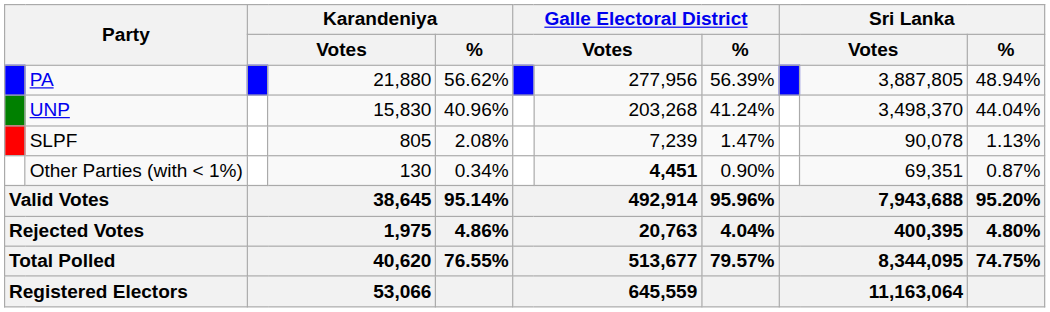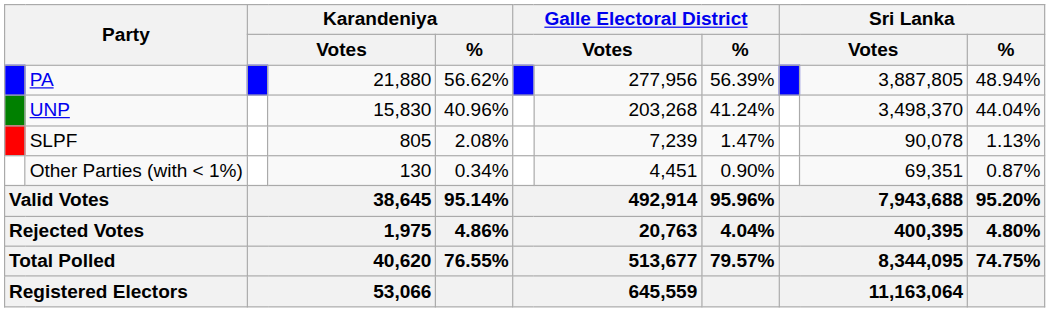Other Parties (with < 1%) | column 7: bold -> normal
